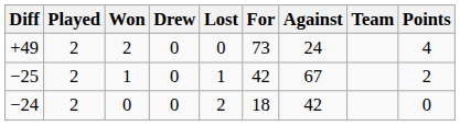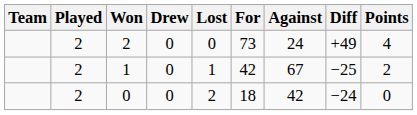columns swapped: Team <-> Diff
